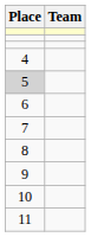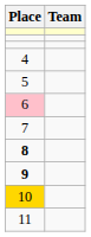row 6 | Place: lightgrey background -> no background
row 7 | Place: no background -> pink background
row 9 | Place: normal -> bold
row 10 | Place: normal -> bold
row 11 | Place: no background -> gold background
